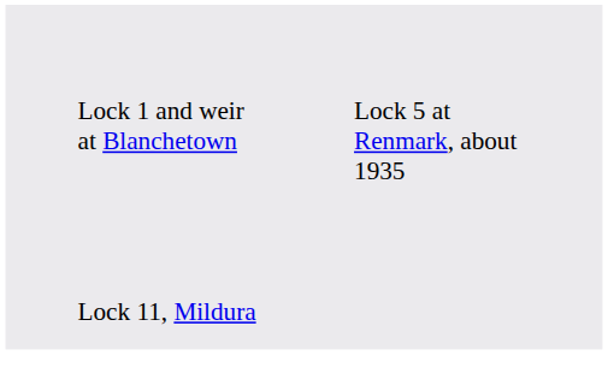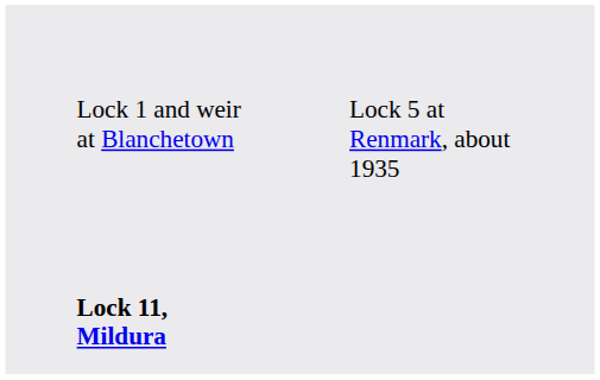Lock 11, Mildura | column 1: normal -> bold
